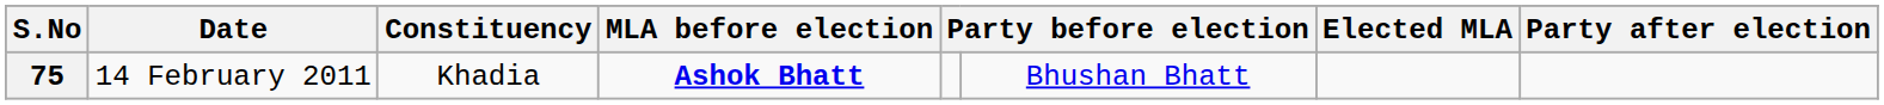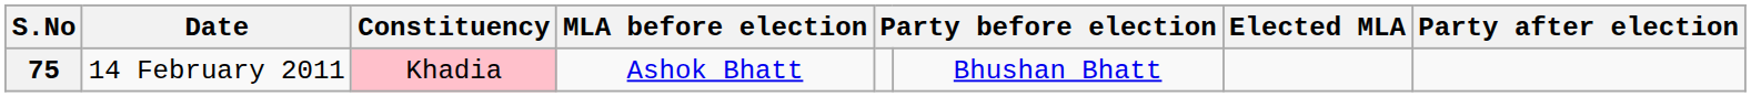75 | Constituency: no background -> pink background
75 | MLA before election: bold -> normal
